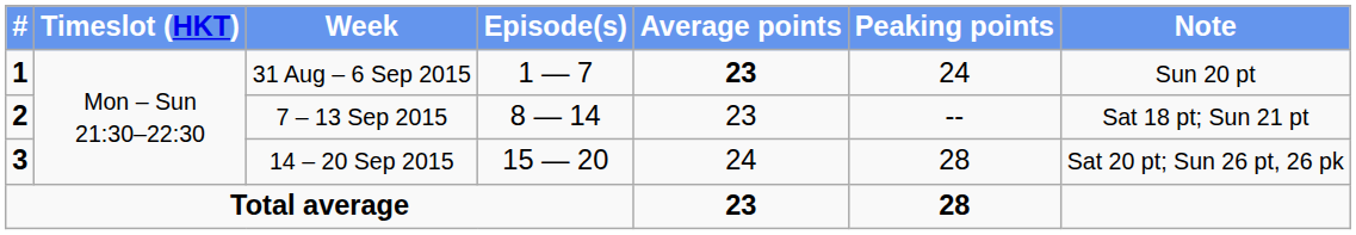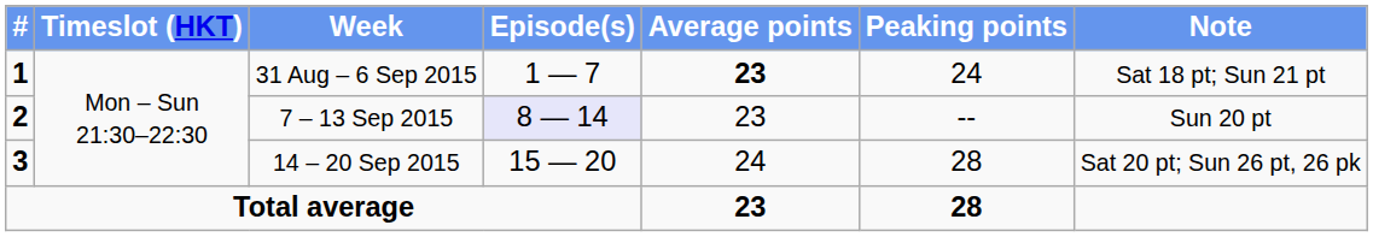31 Aug – 6 Sep 2015 | Note: Sun 20 pt -> Sat 18 pt; Sun 21 pt
7 – 13 Sep 2015 | Episode(s): no background -> lavender background
7 – 13 Sep 2015 | Note: Sat 18 pt; Sun 21 pt -> Sun 20 pt
